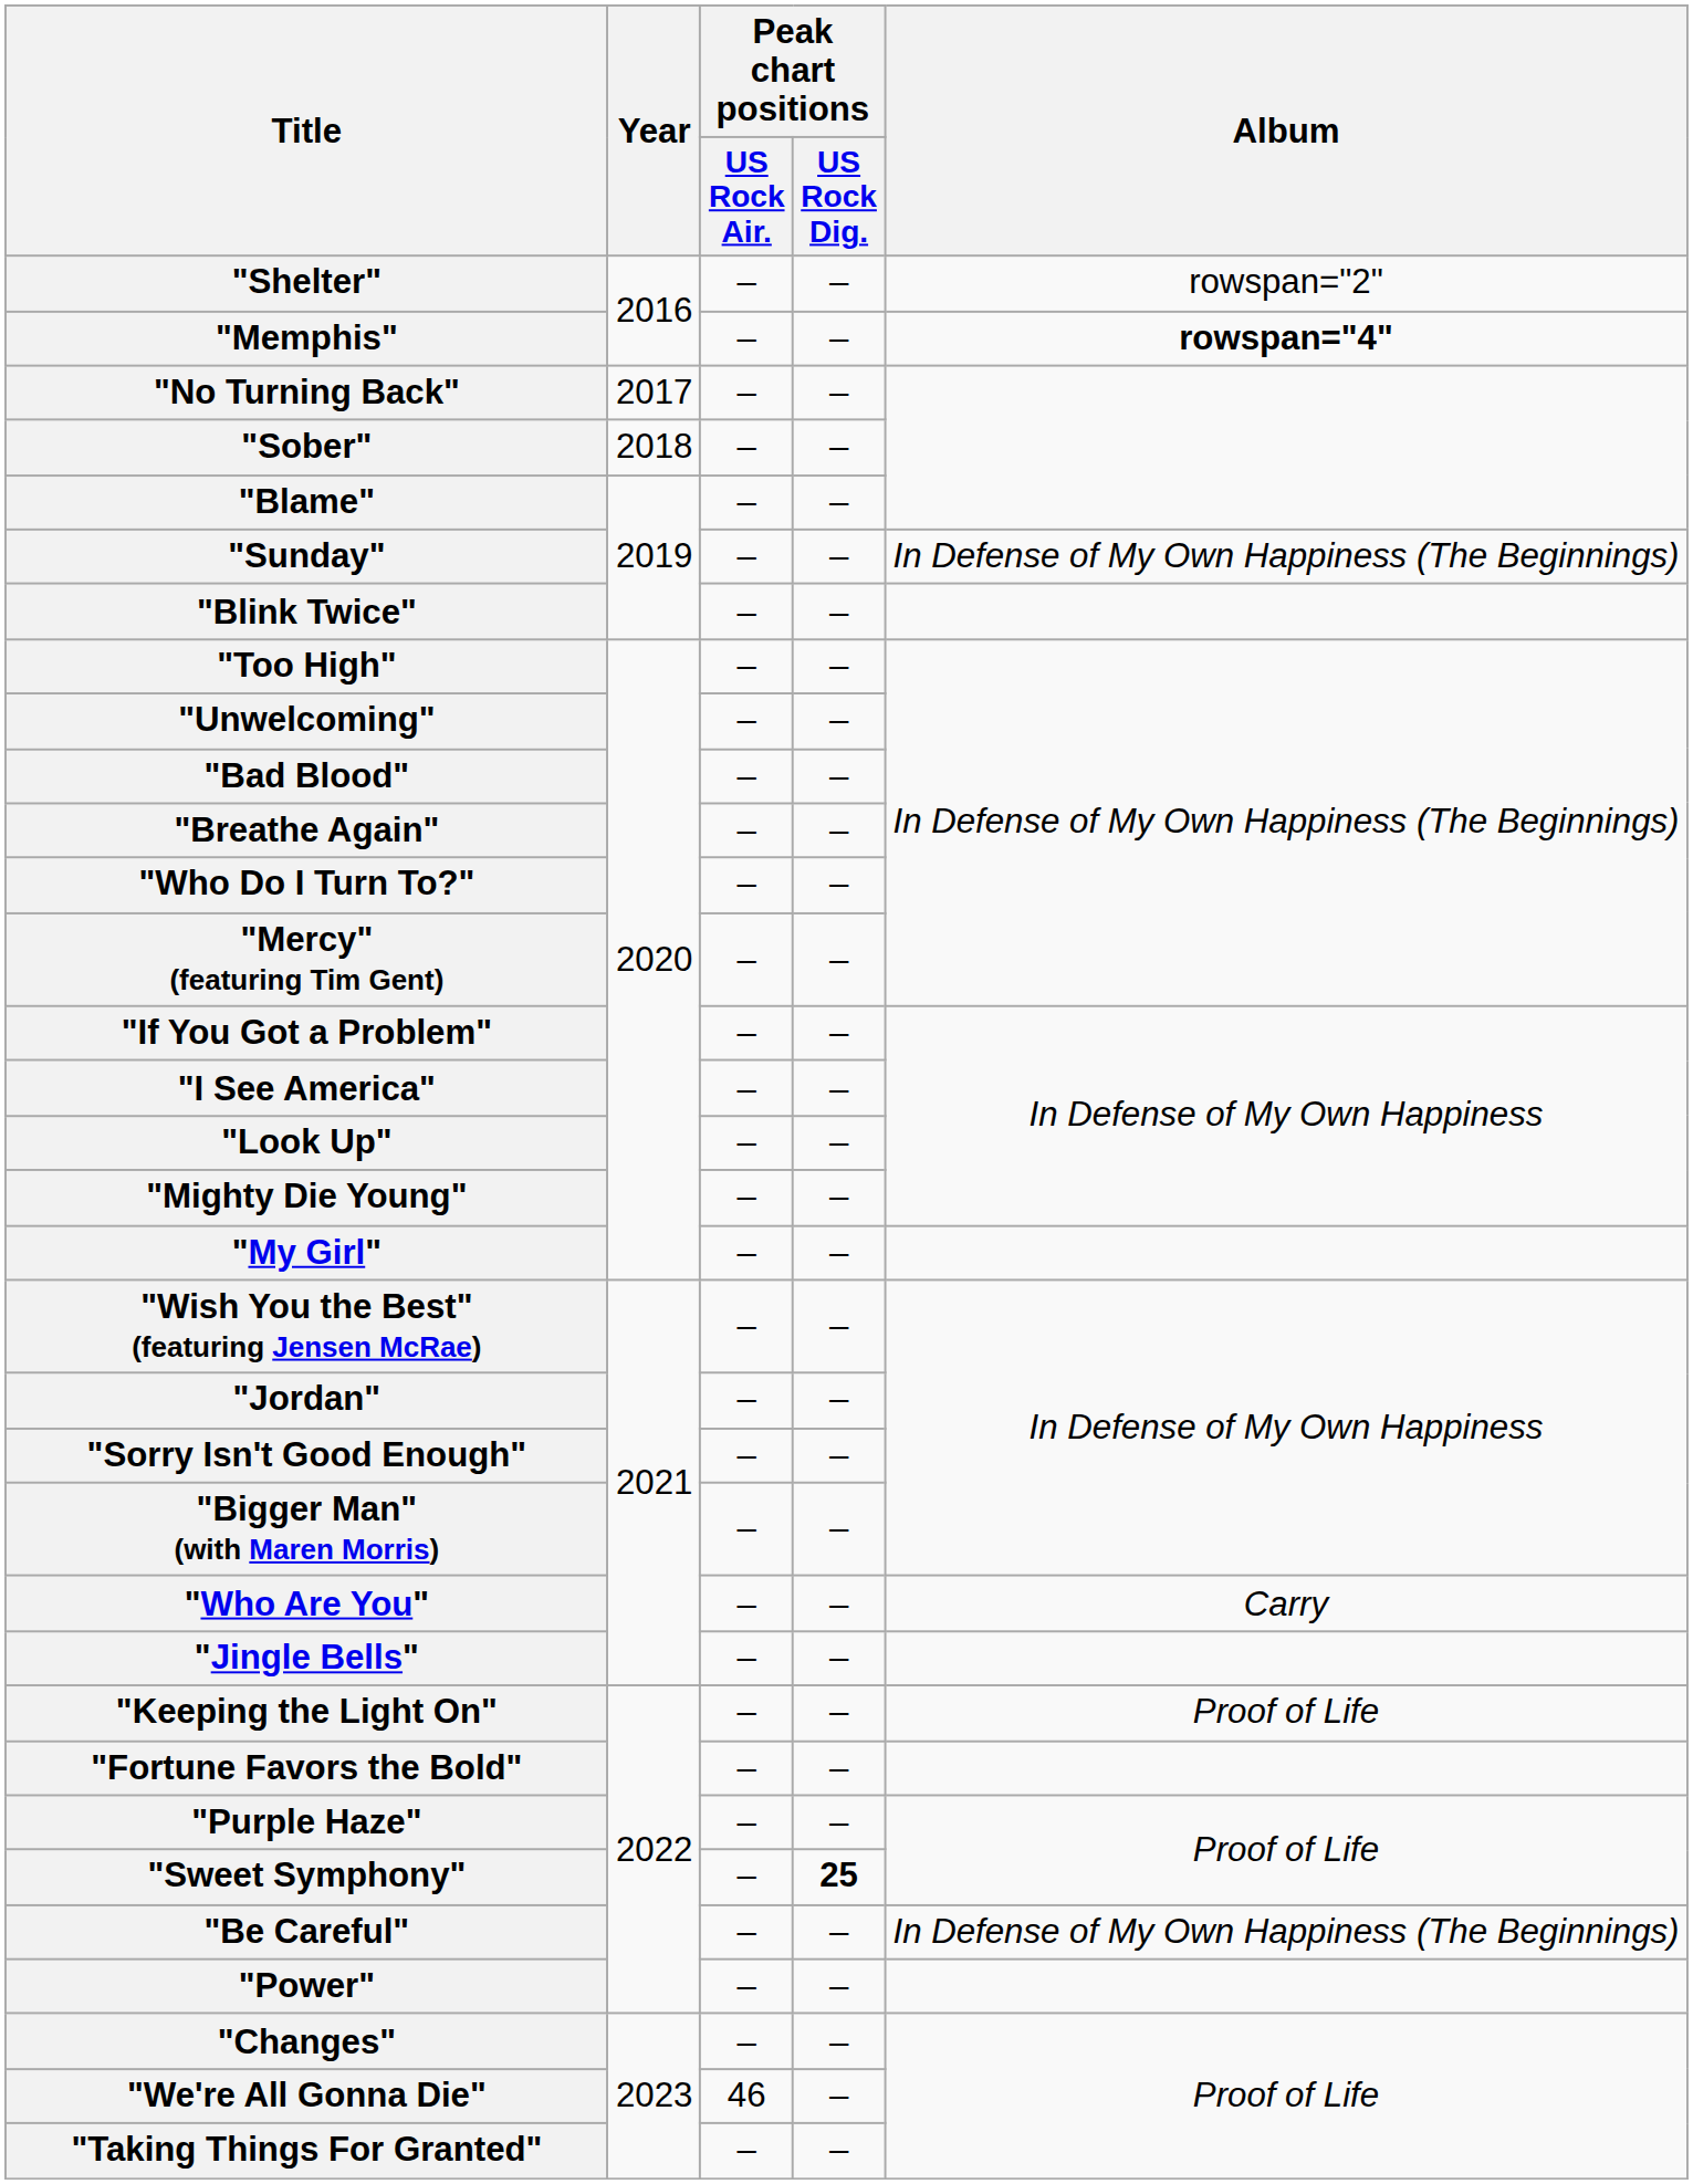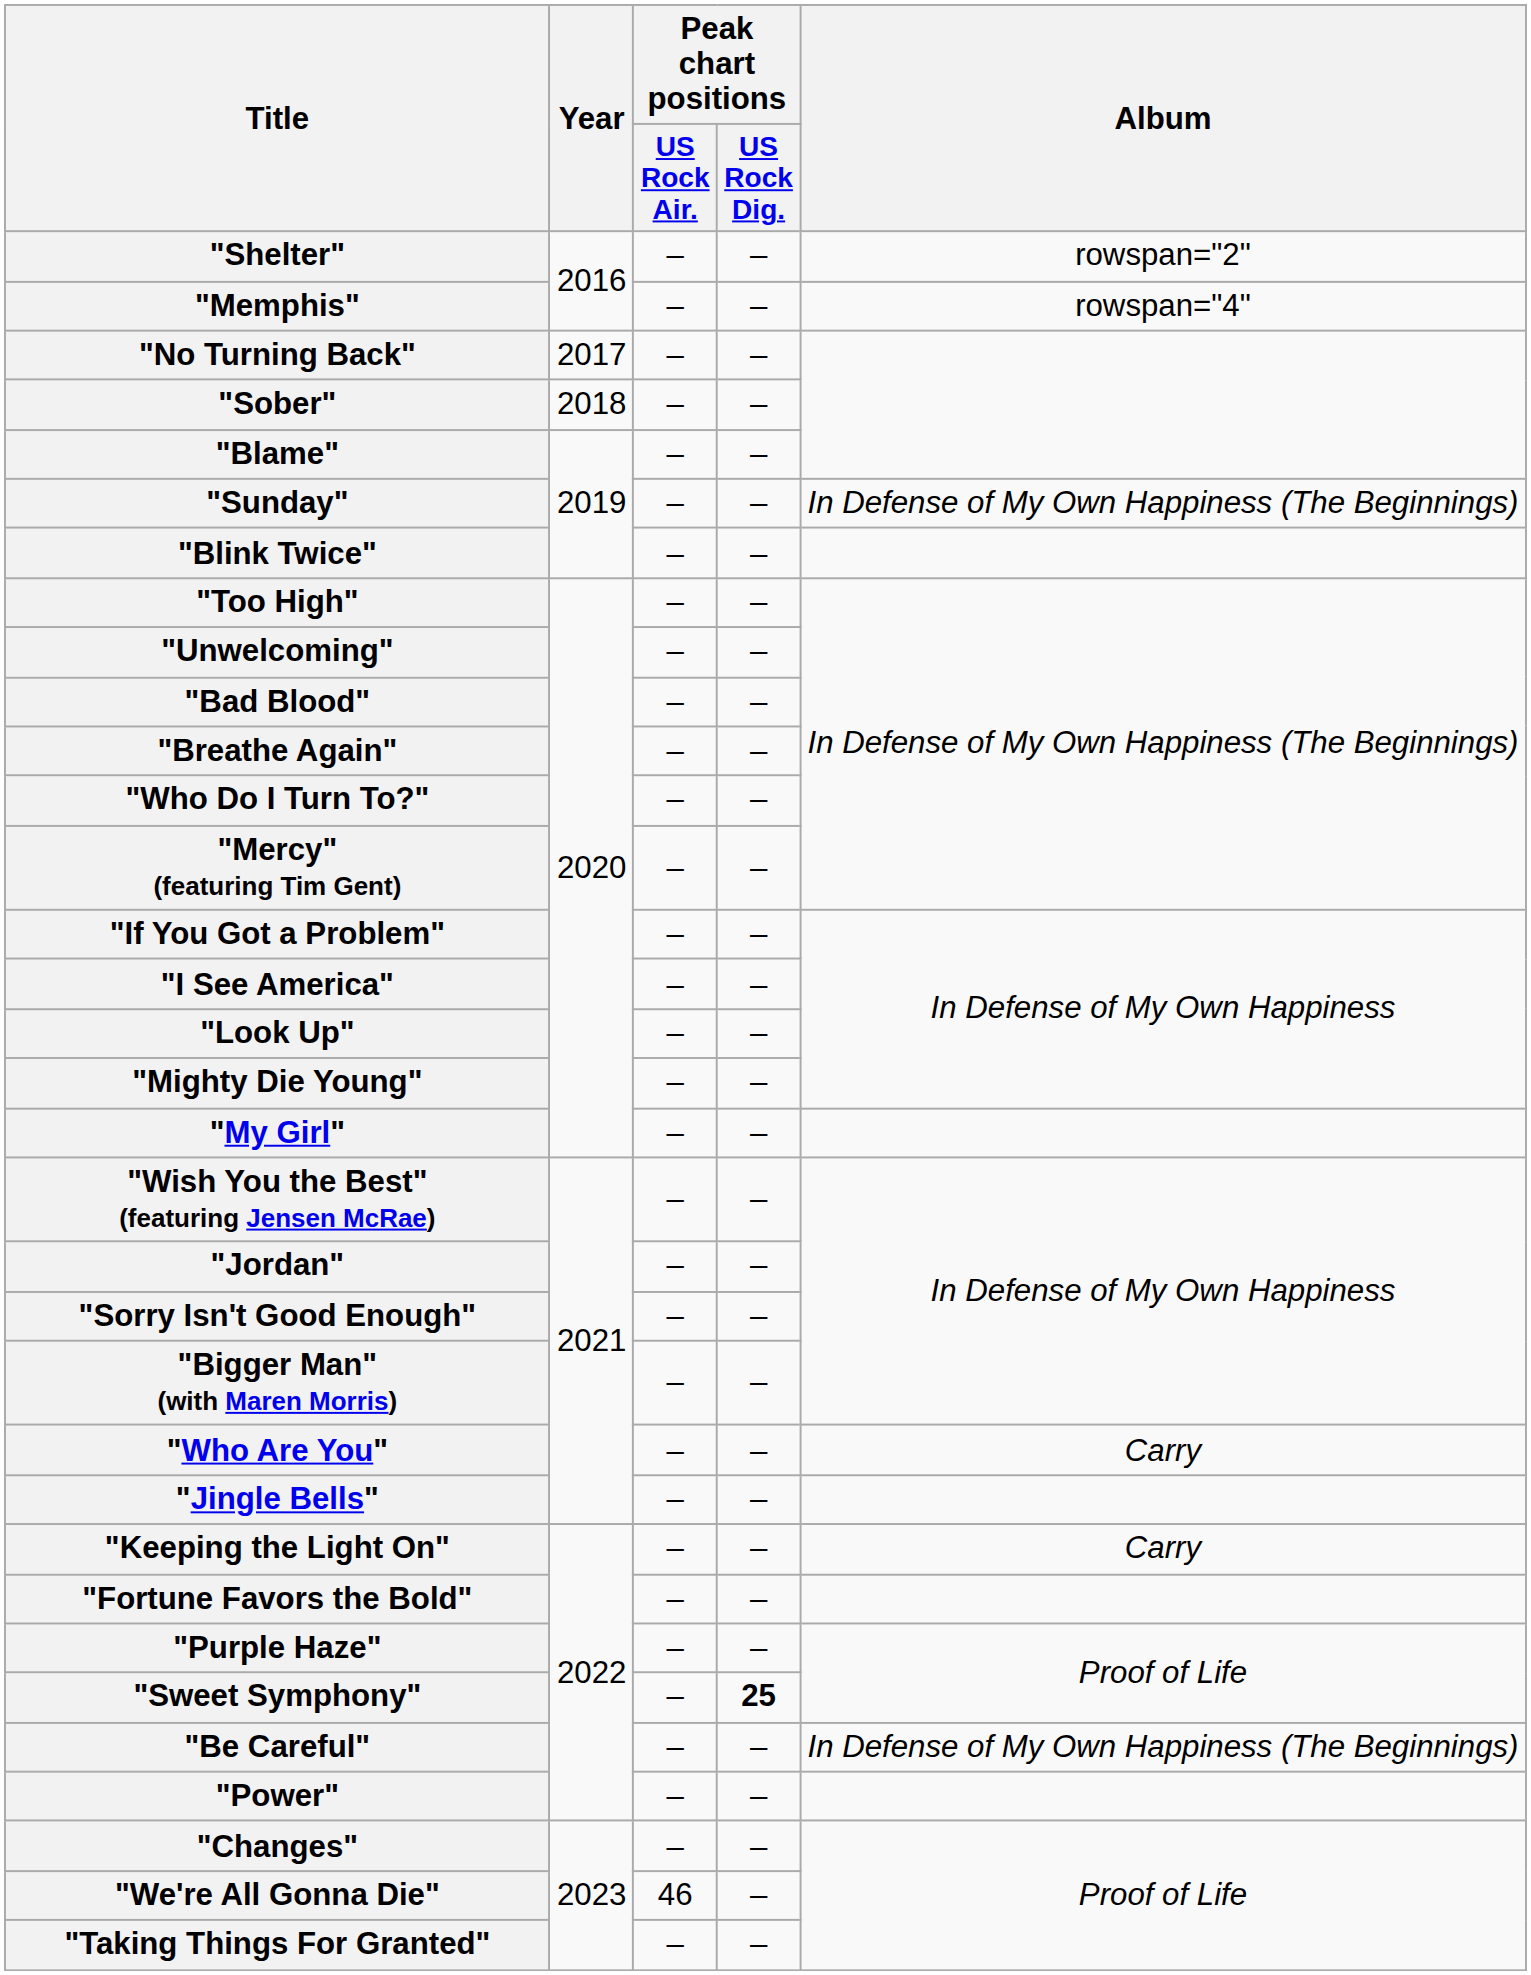"Memphis" | Album: bold -> normal
"Keeping the Light On" | Album: Proof of Life -> Carry
